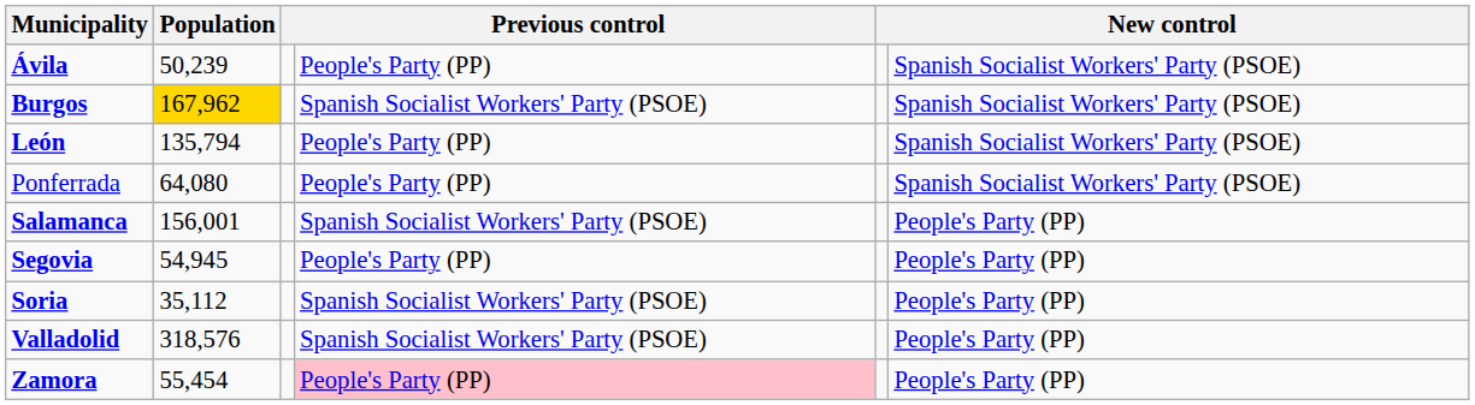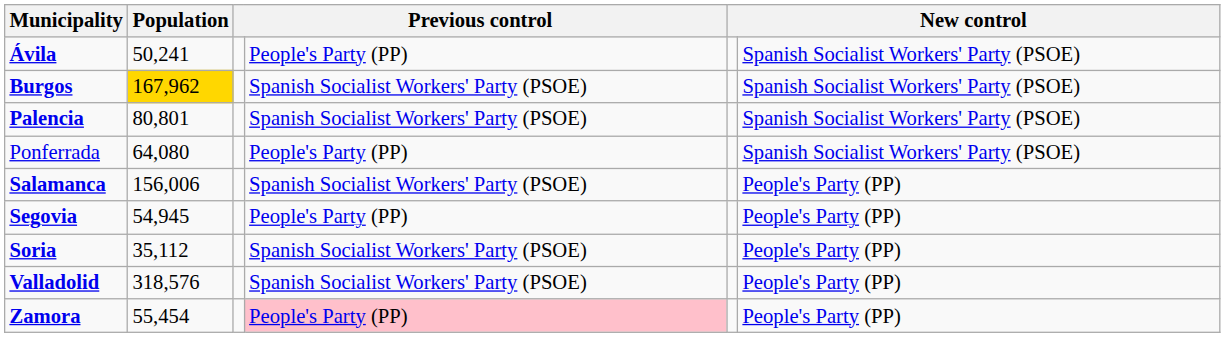Ávila | Population: 50,239 -> 50,241
- row: León | 135,794 | People's Party (PP) | Spanish Socialist Workers' Party (PSOE)
+ row: Palencia | 80,801 | Spanish Socialist Workers' Party (PSOE) | Spanish Socialist Workers' Party (PSOE)
Salamanca | Population: 156,001 -> 156,006
